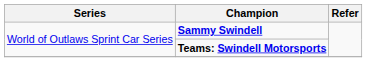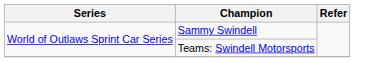Sammy Swindell | Champion: bold -> normal
Teams: Swindell Motorsports | Champion: bold -> normal
